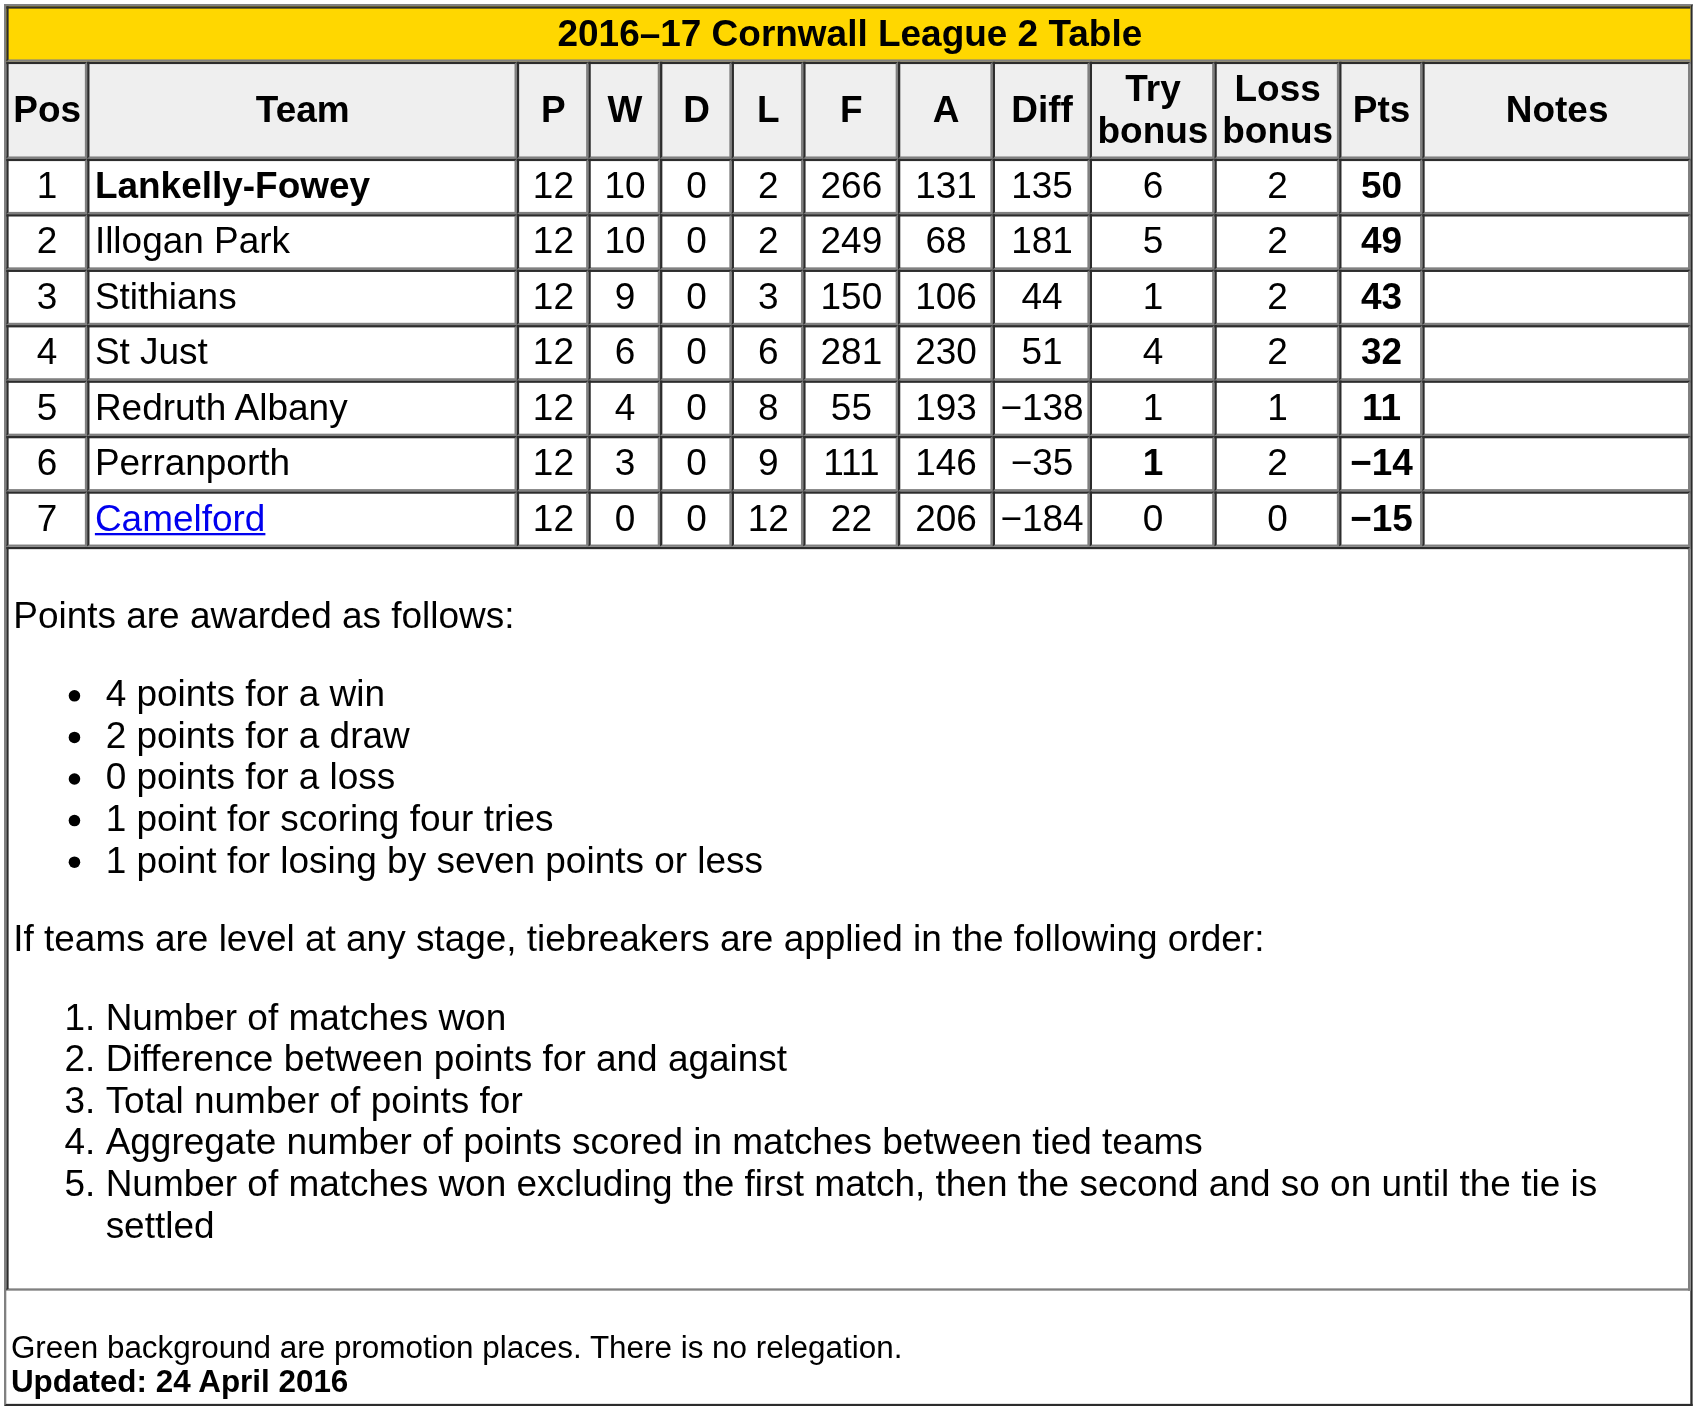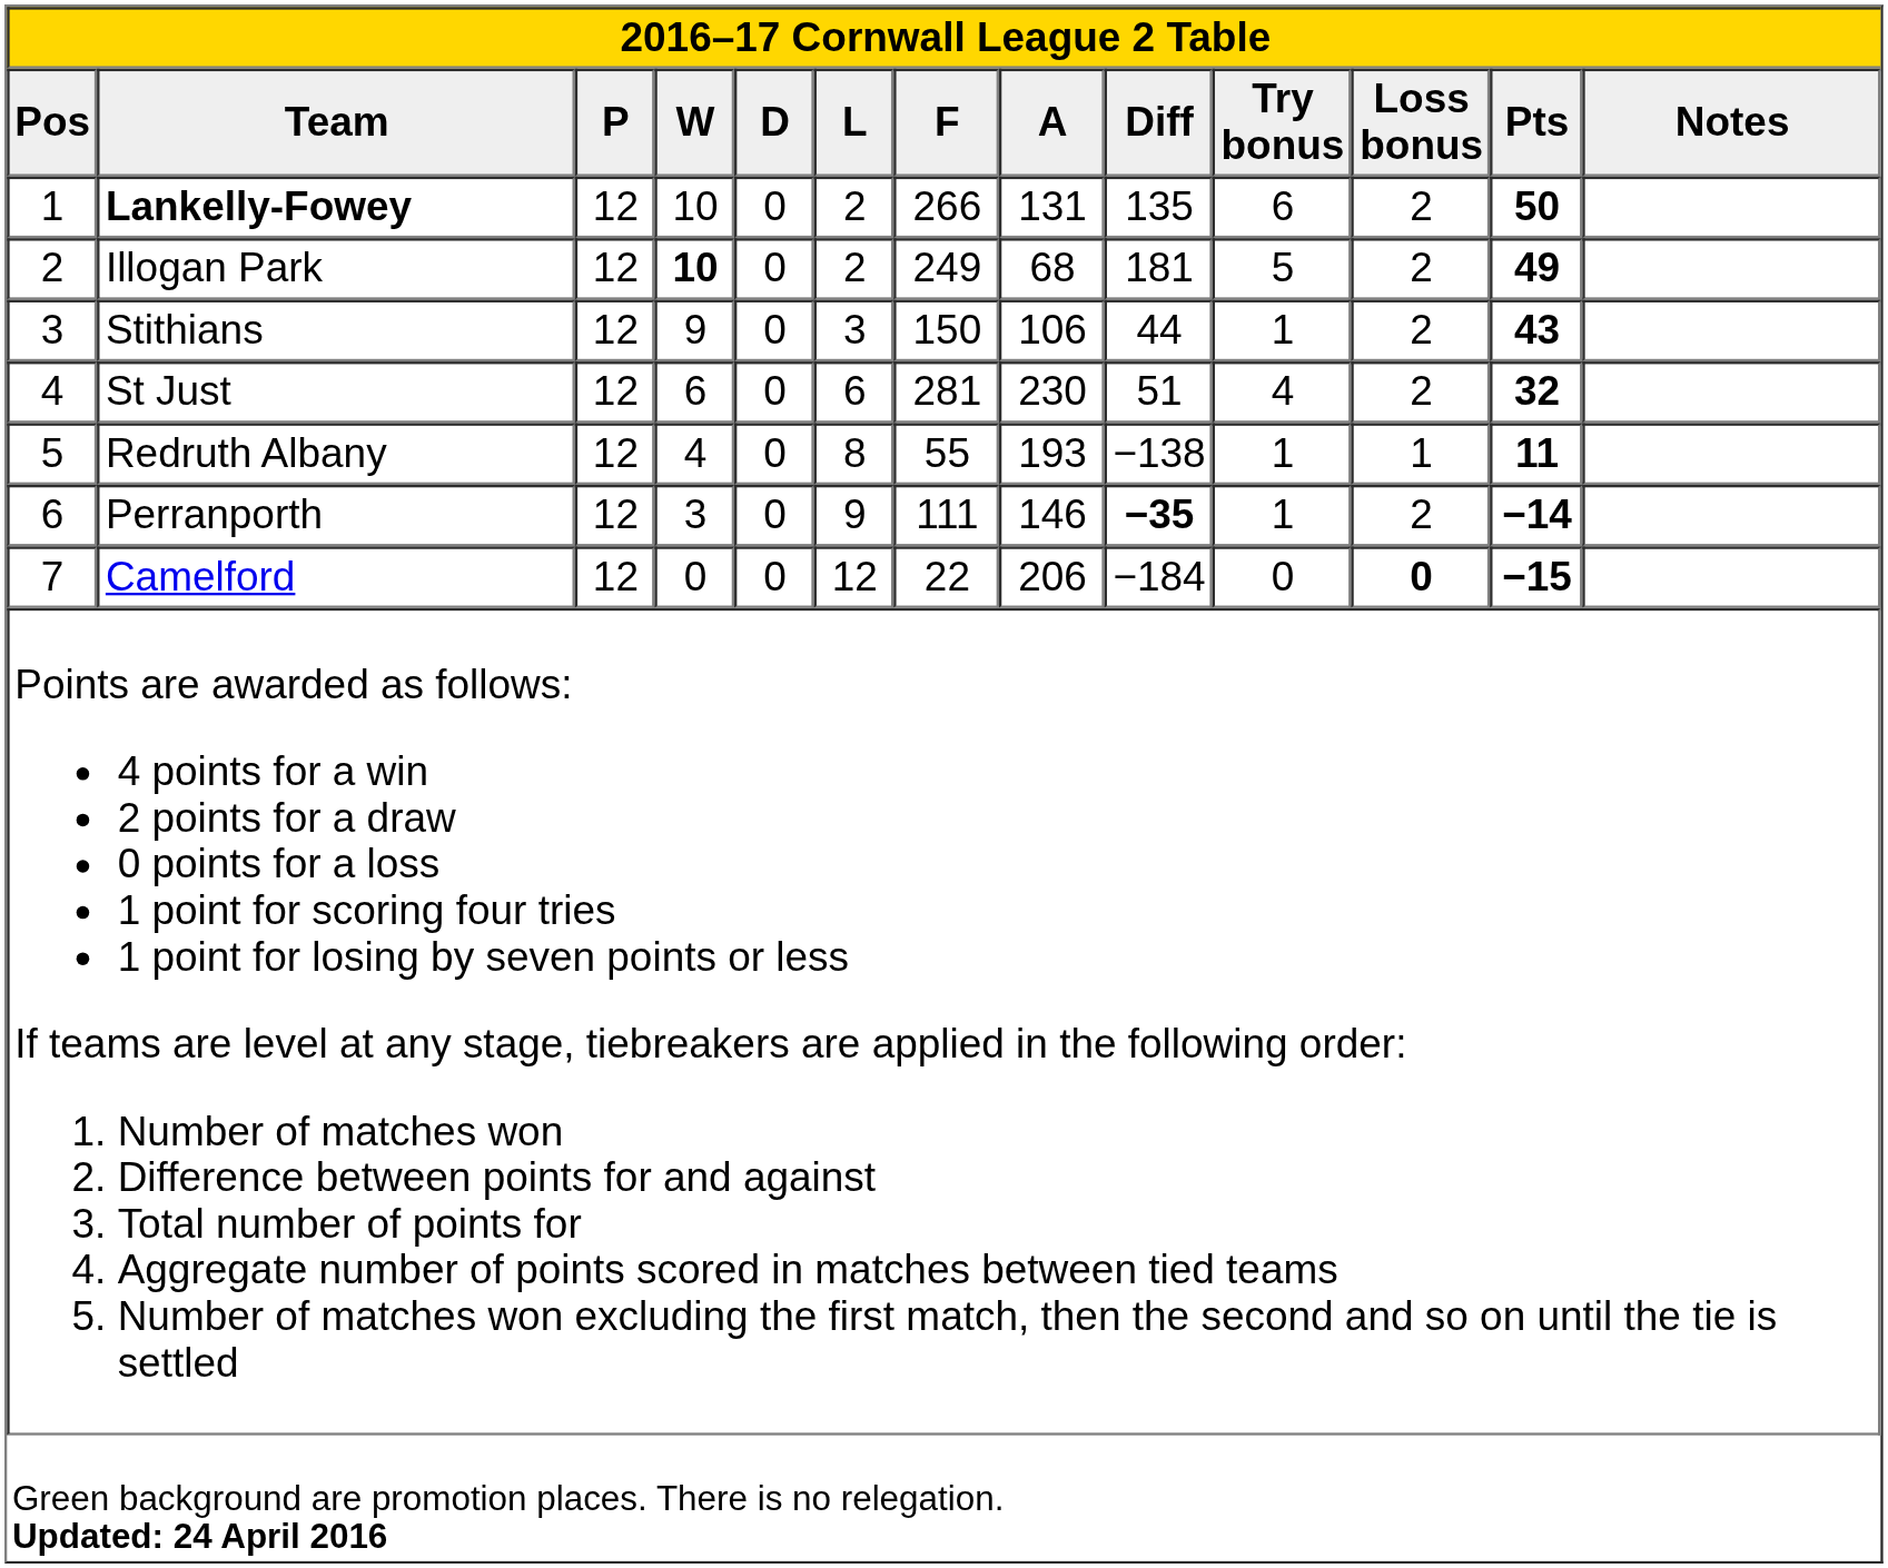Illogan Park | 2016–17 Cornwall League 2 Table / W: normal -> bold
Perranporth | 2016–17 Cornwall League 2 Table / Diff: normal -> bold
Perranporth | 2016–17 Cornwall League 2 Table / Try bonus: bold -> normal
Camelford | 2016–17 Cornwall League 2 Table / Loss bonus: normal -> bold
